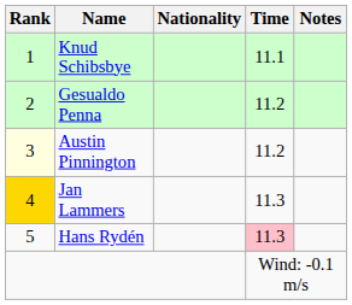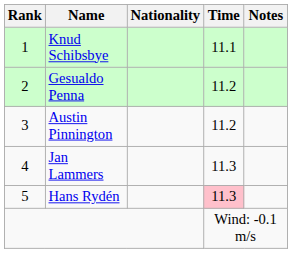Austin Pinnington | Rank: lightyellow background -> no background
Jan Lammers | Rank: gold background -> no background
